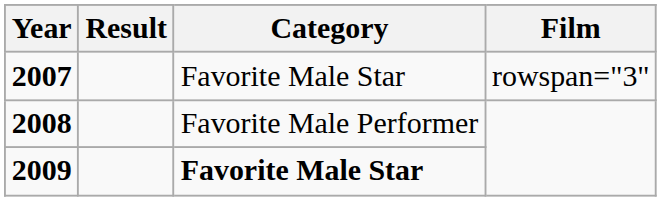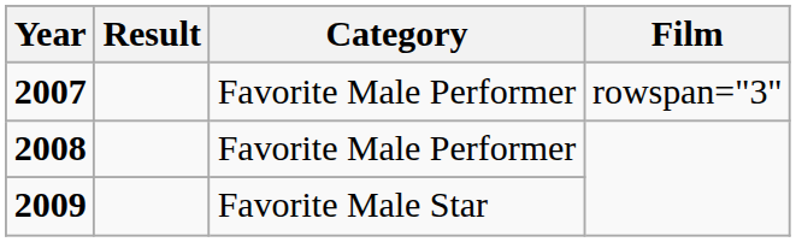2007 | Category: Favorite Male Star -> Favorite Male Performer
2009 | Category: bold -> normal
